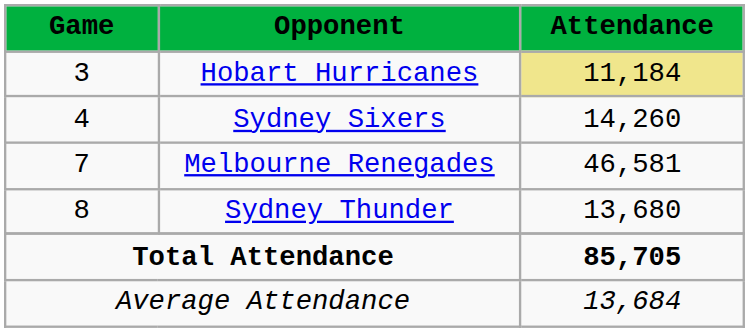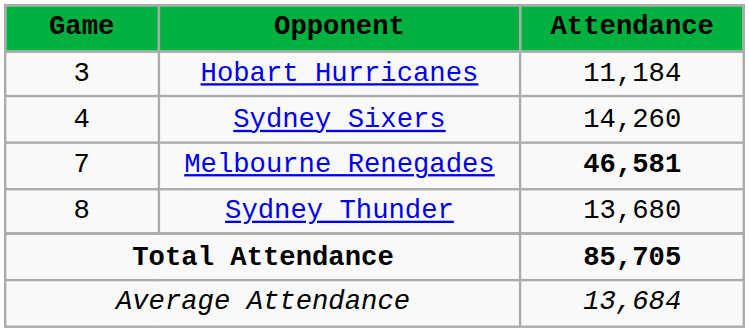Hobart Hurricanes | Attendance: khaki background -> no background
Melbourne Renegades | Attendance: normal -> bold
